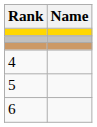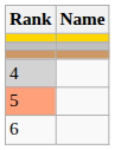row 5 | Rank: no background -> lightgrey background
row 6 | Rank: no background -> lightsalmon background
